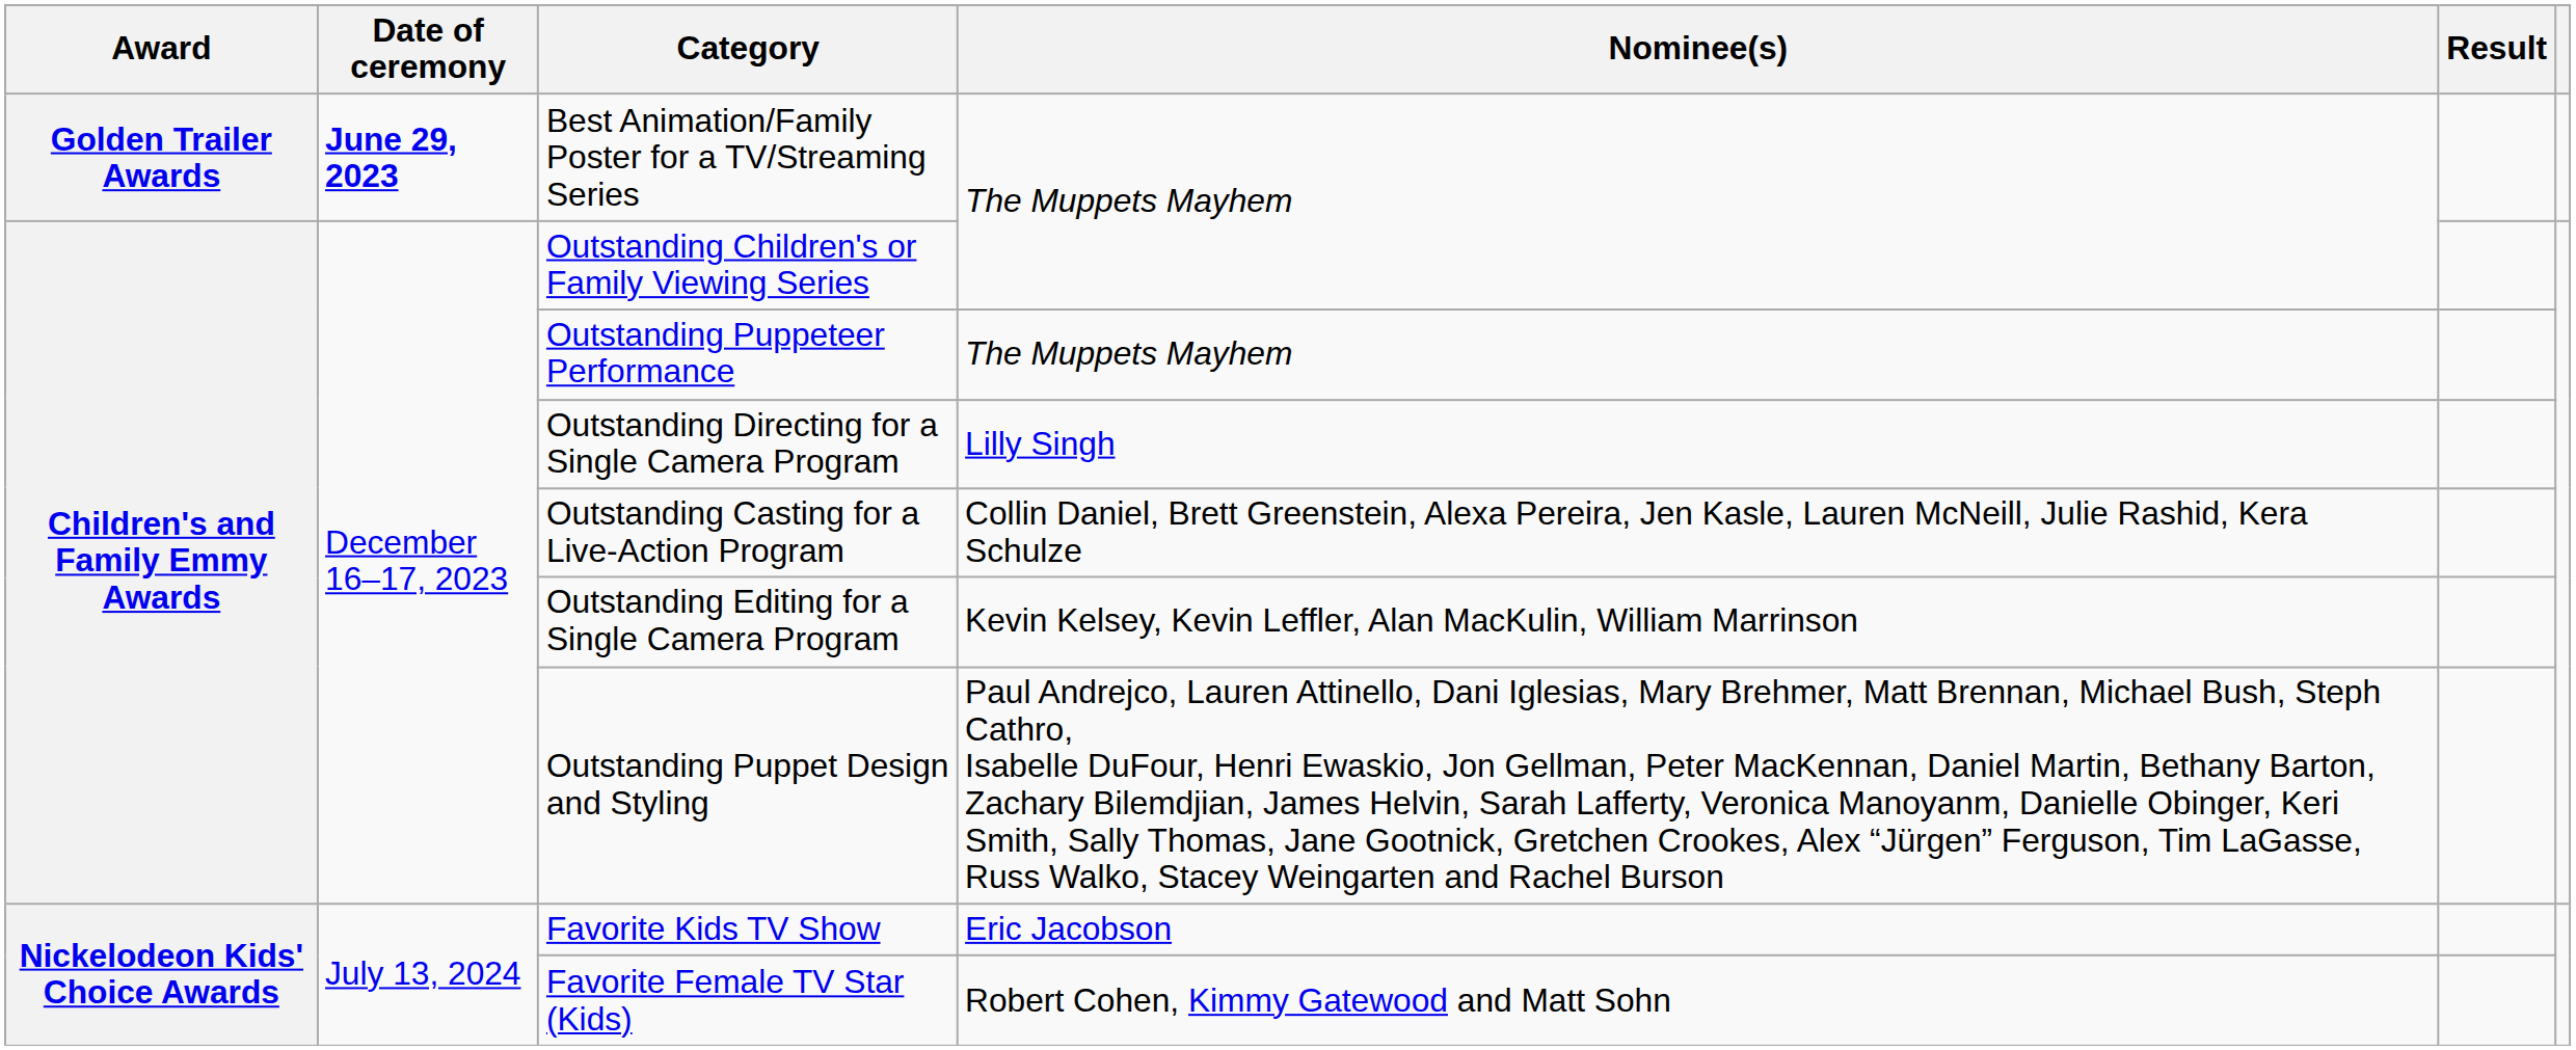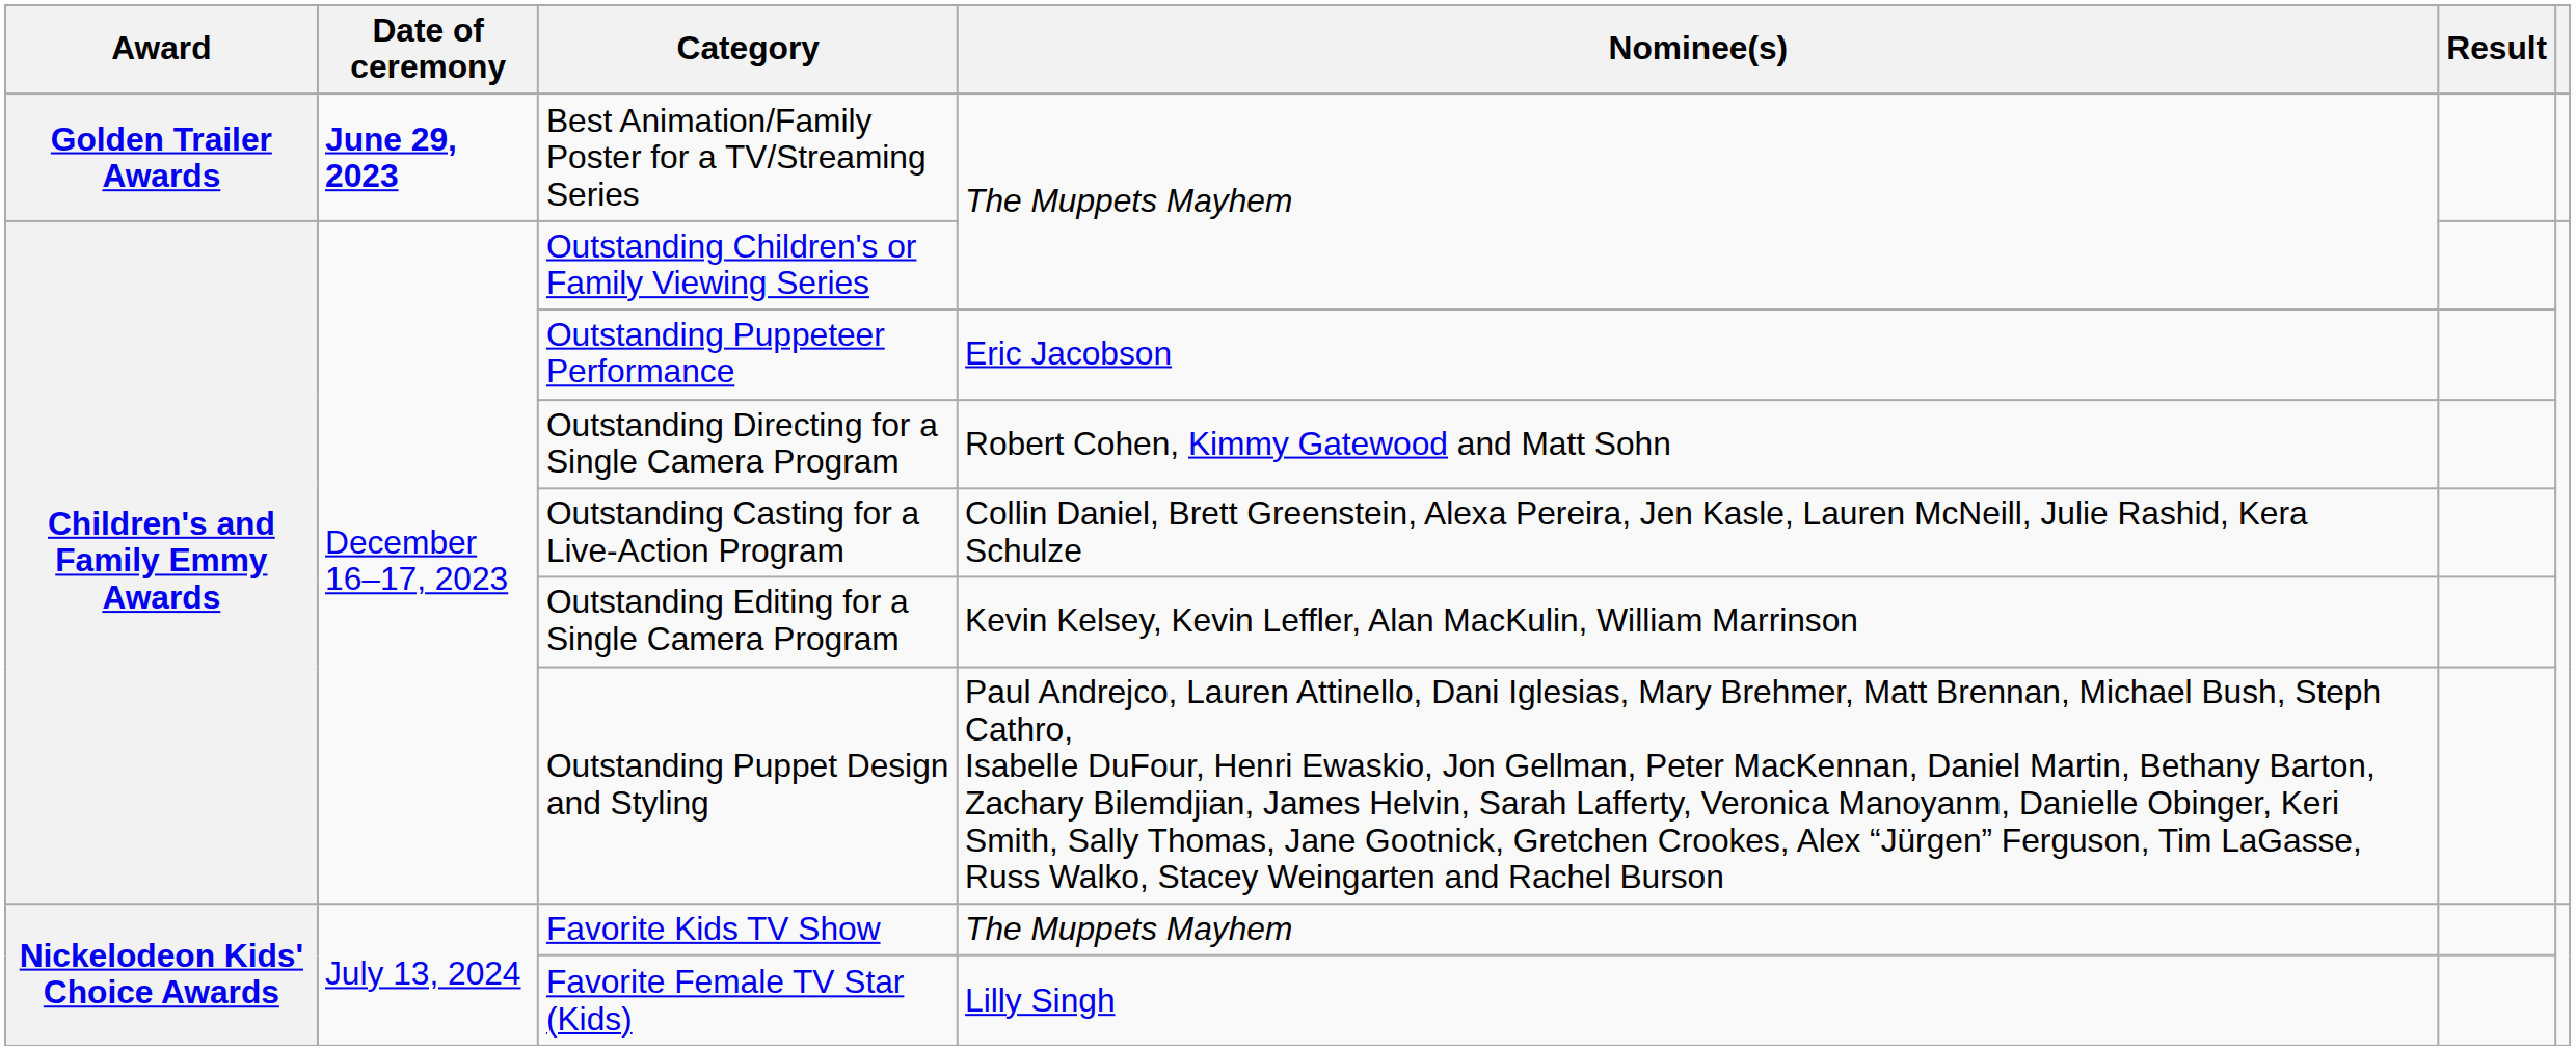Outstanding Puppeteer Performance | Nominee(s): The Muppets Mayhem -> Eric Jacobson
Outstanding Directing for a Single Camera Program | Nominee(s): Lilly Singh -> Robert Cohen, Kimmy Gatewood and Matt Sohn
Favorite Kids TV Show | Nominee(s): Eric Jacobson -> The Muppets Mayhem
Favorite Female TV Star (Kids) | Nominee(s): Robert Cohen, Kimmy Gatewood and Matt Sohn -> Lilly Singh
